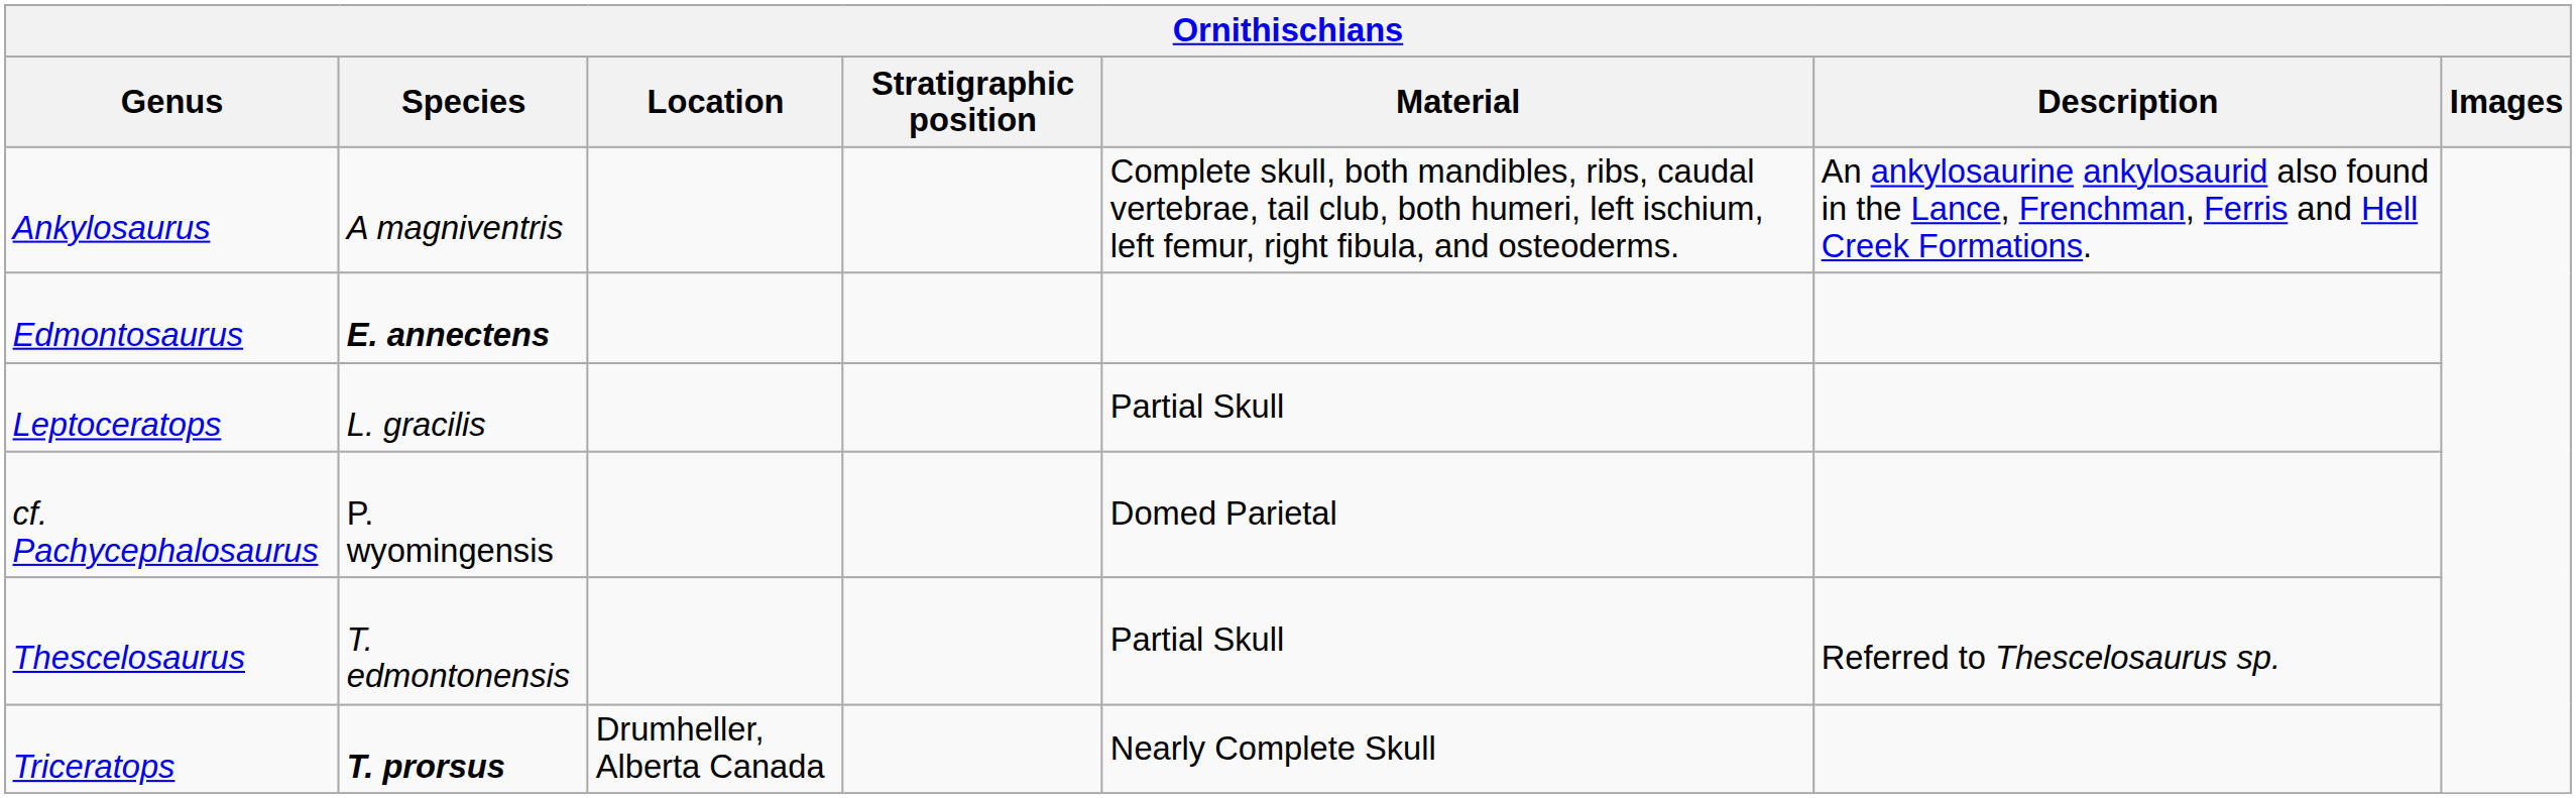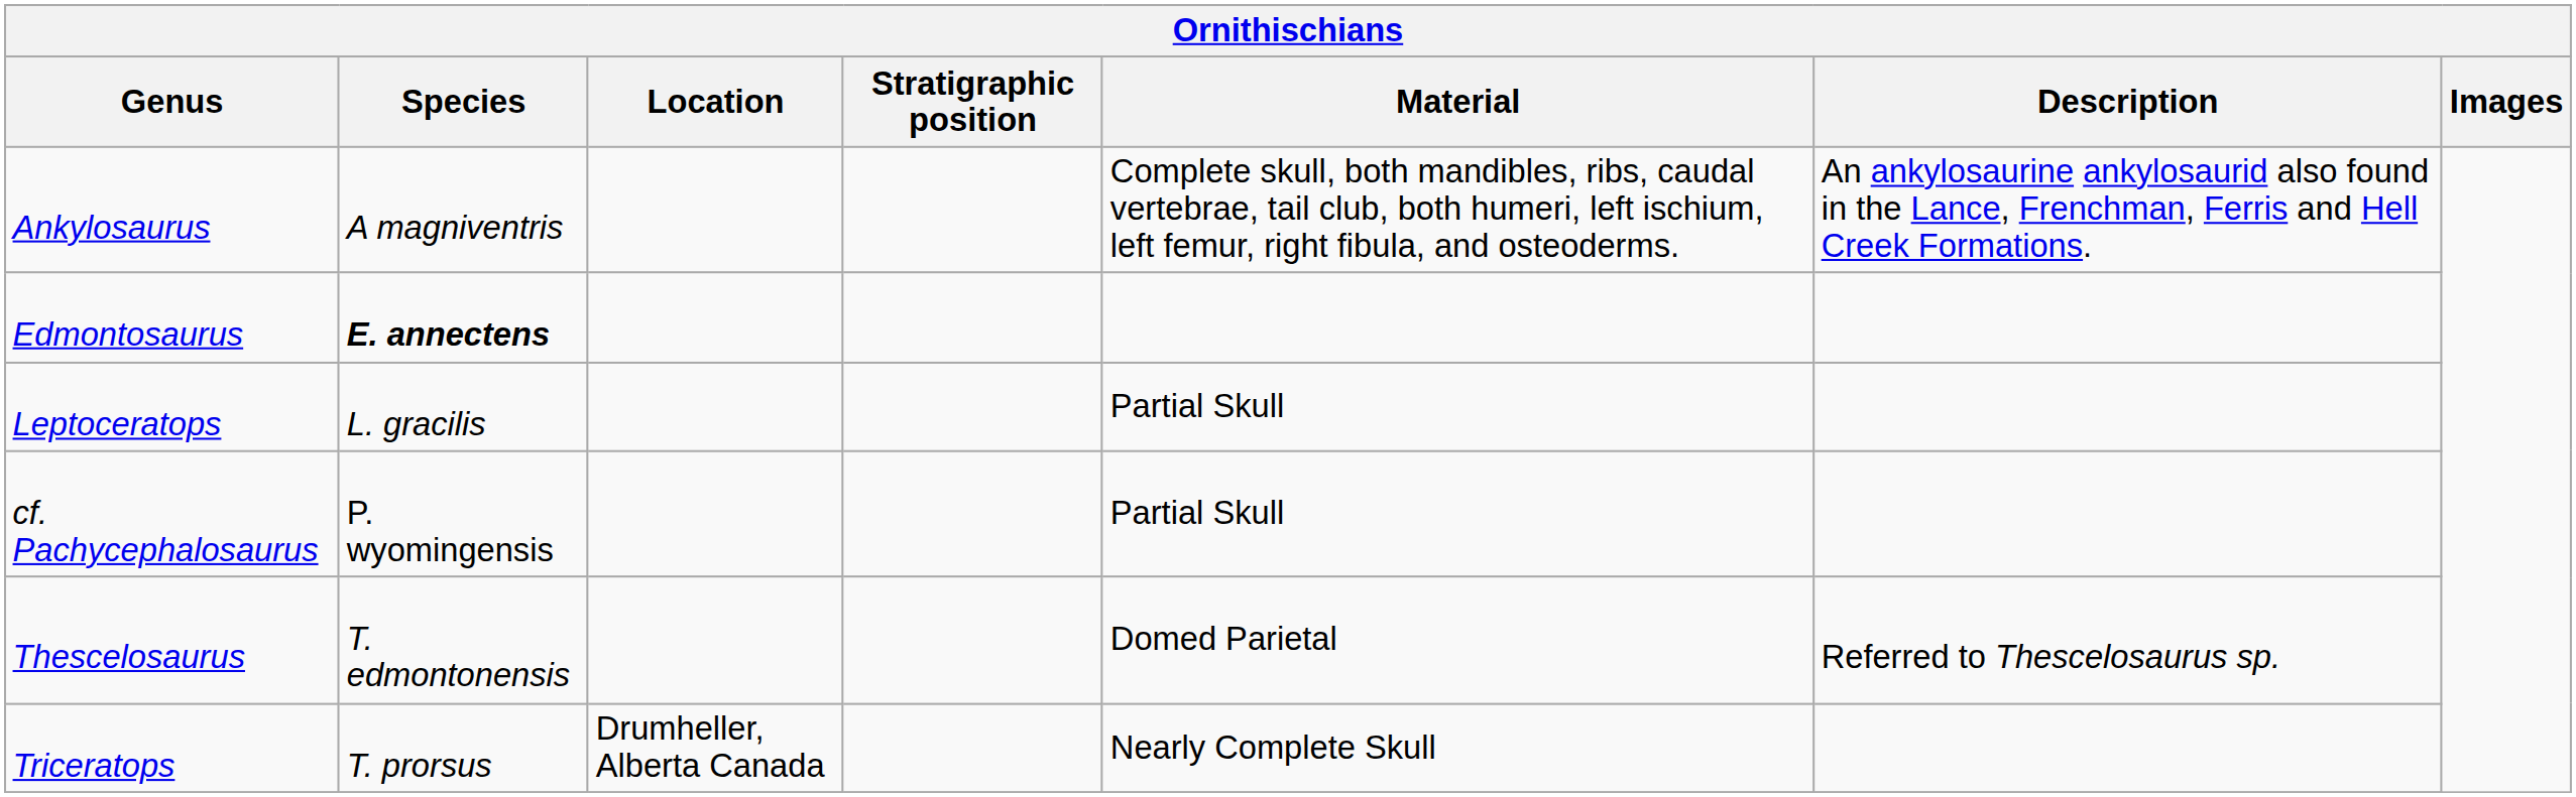cf. Pachycephalosaurus | Material: Domed Parietal -> Partial Skull
Thescelosaurus | Material: Partial Skull -> Domed Parietal
Triceratops | Species: bold -> normal
